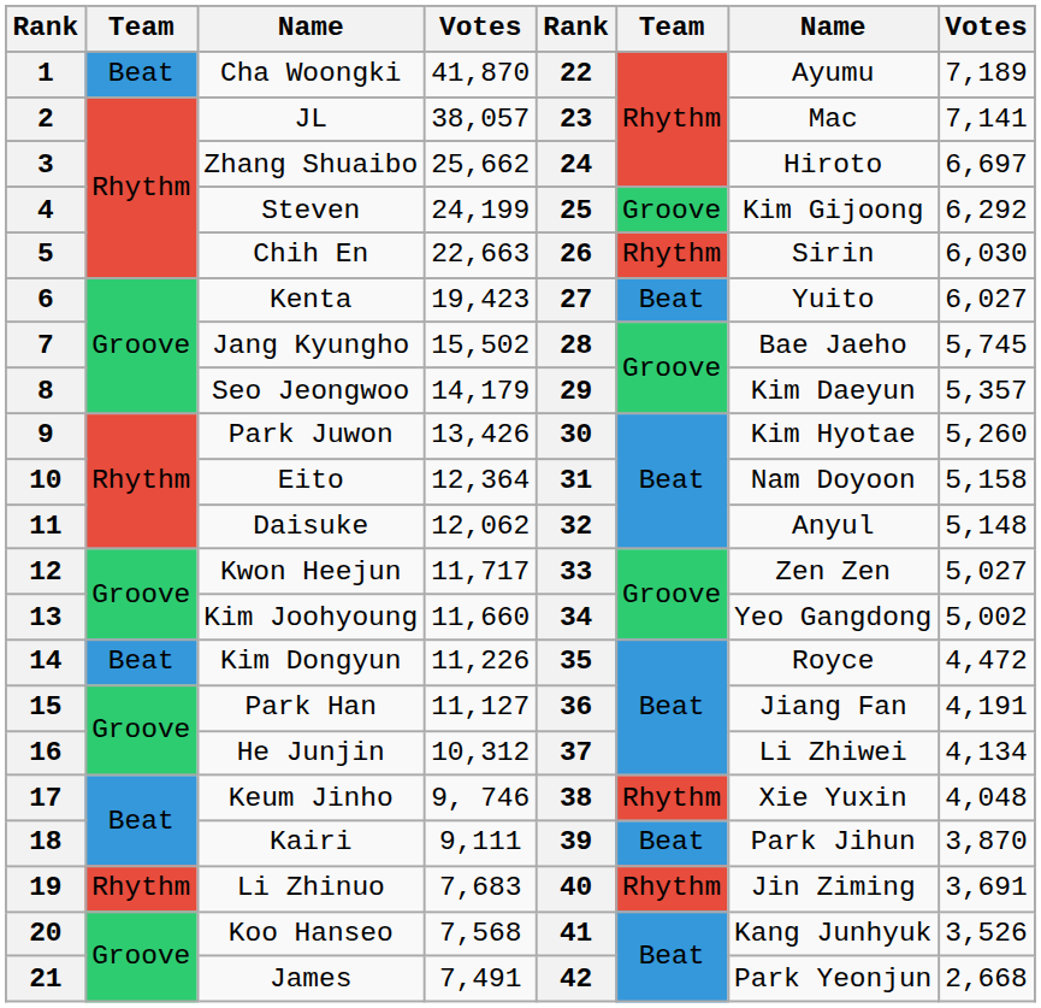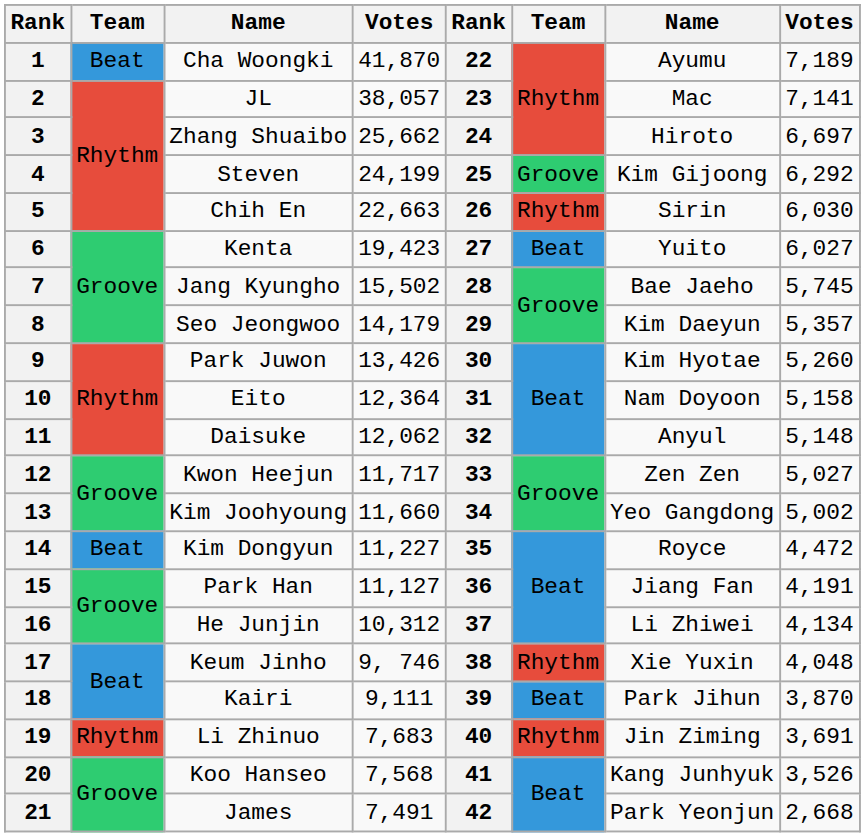14 | column 4: 11,226 -> 11,227
